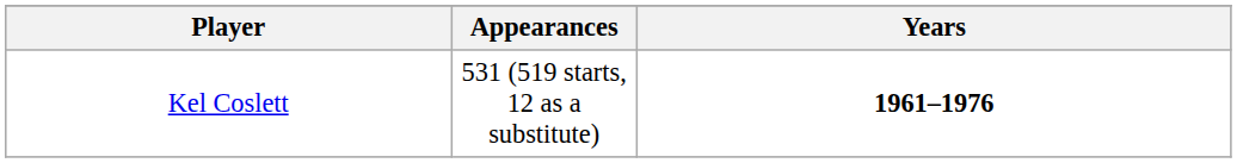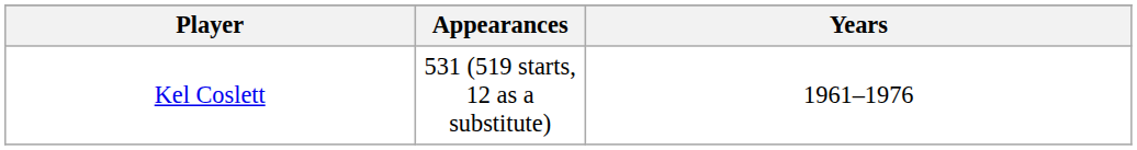Kel Coslett | Years: bold -> normal
